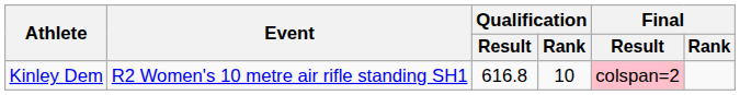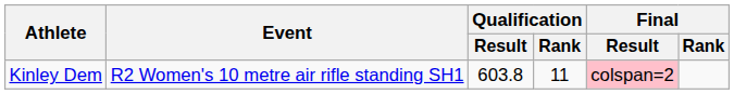Kinley Dem | Qualification / Result: 616.8 -> 603.8
Kinley Dem | Qualification / Rank: 10 -> 11
